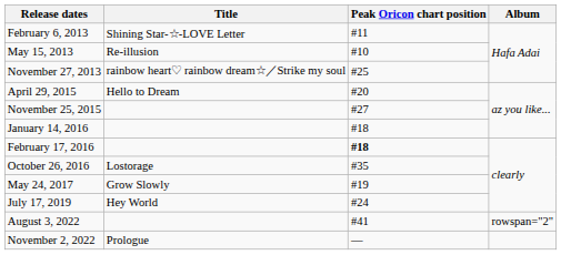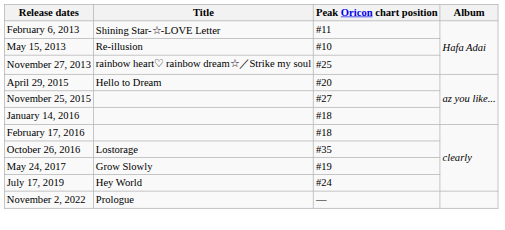February 17, 2016 | Peak Oricon chart position: bold -> normal
- row: August 3, 2022 | #41 | rowspan="2"
